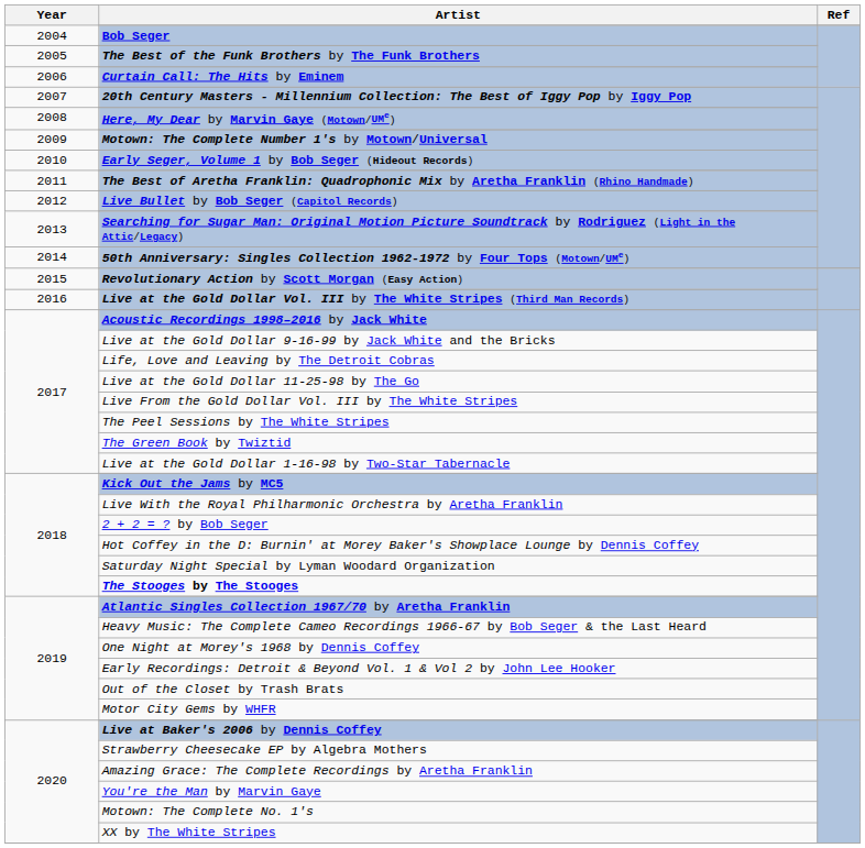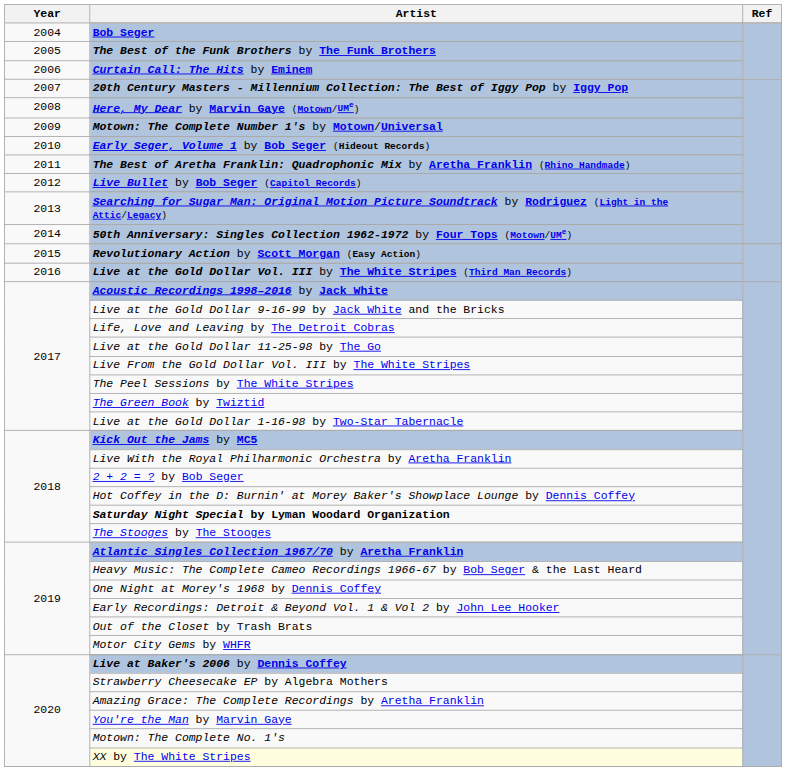Saturday Night Special by Lyman Woodard Organization | Artist: normal -> bold
The Stooges by The Stooges | Artist: bold -> normal
XX by The White Stripes | Artist: no background -> lightyellow background
